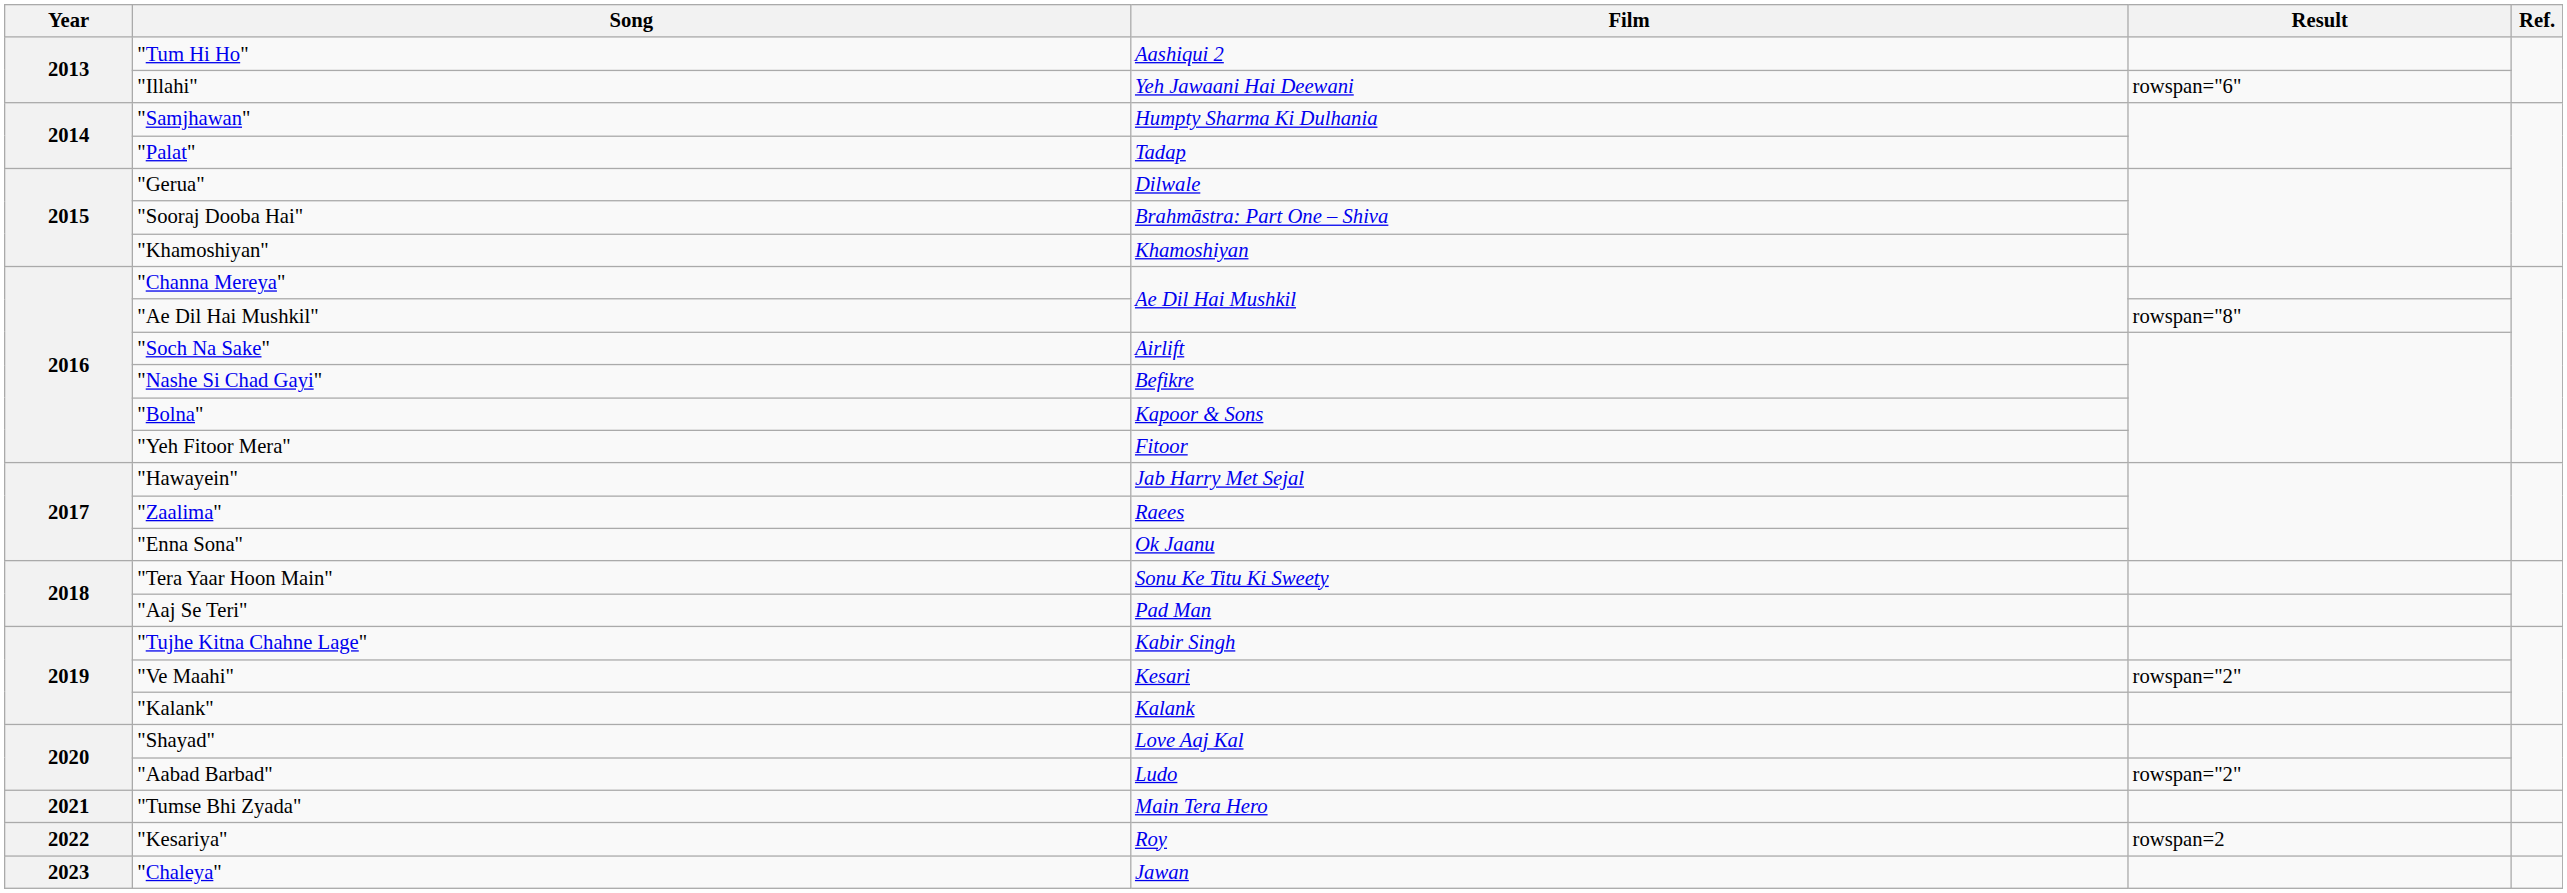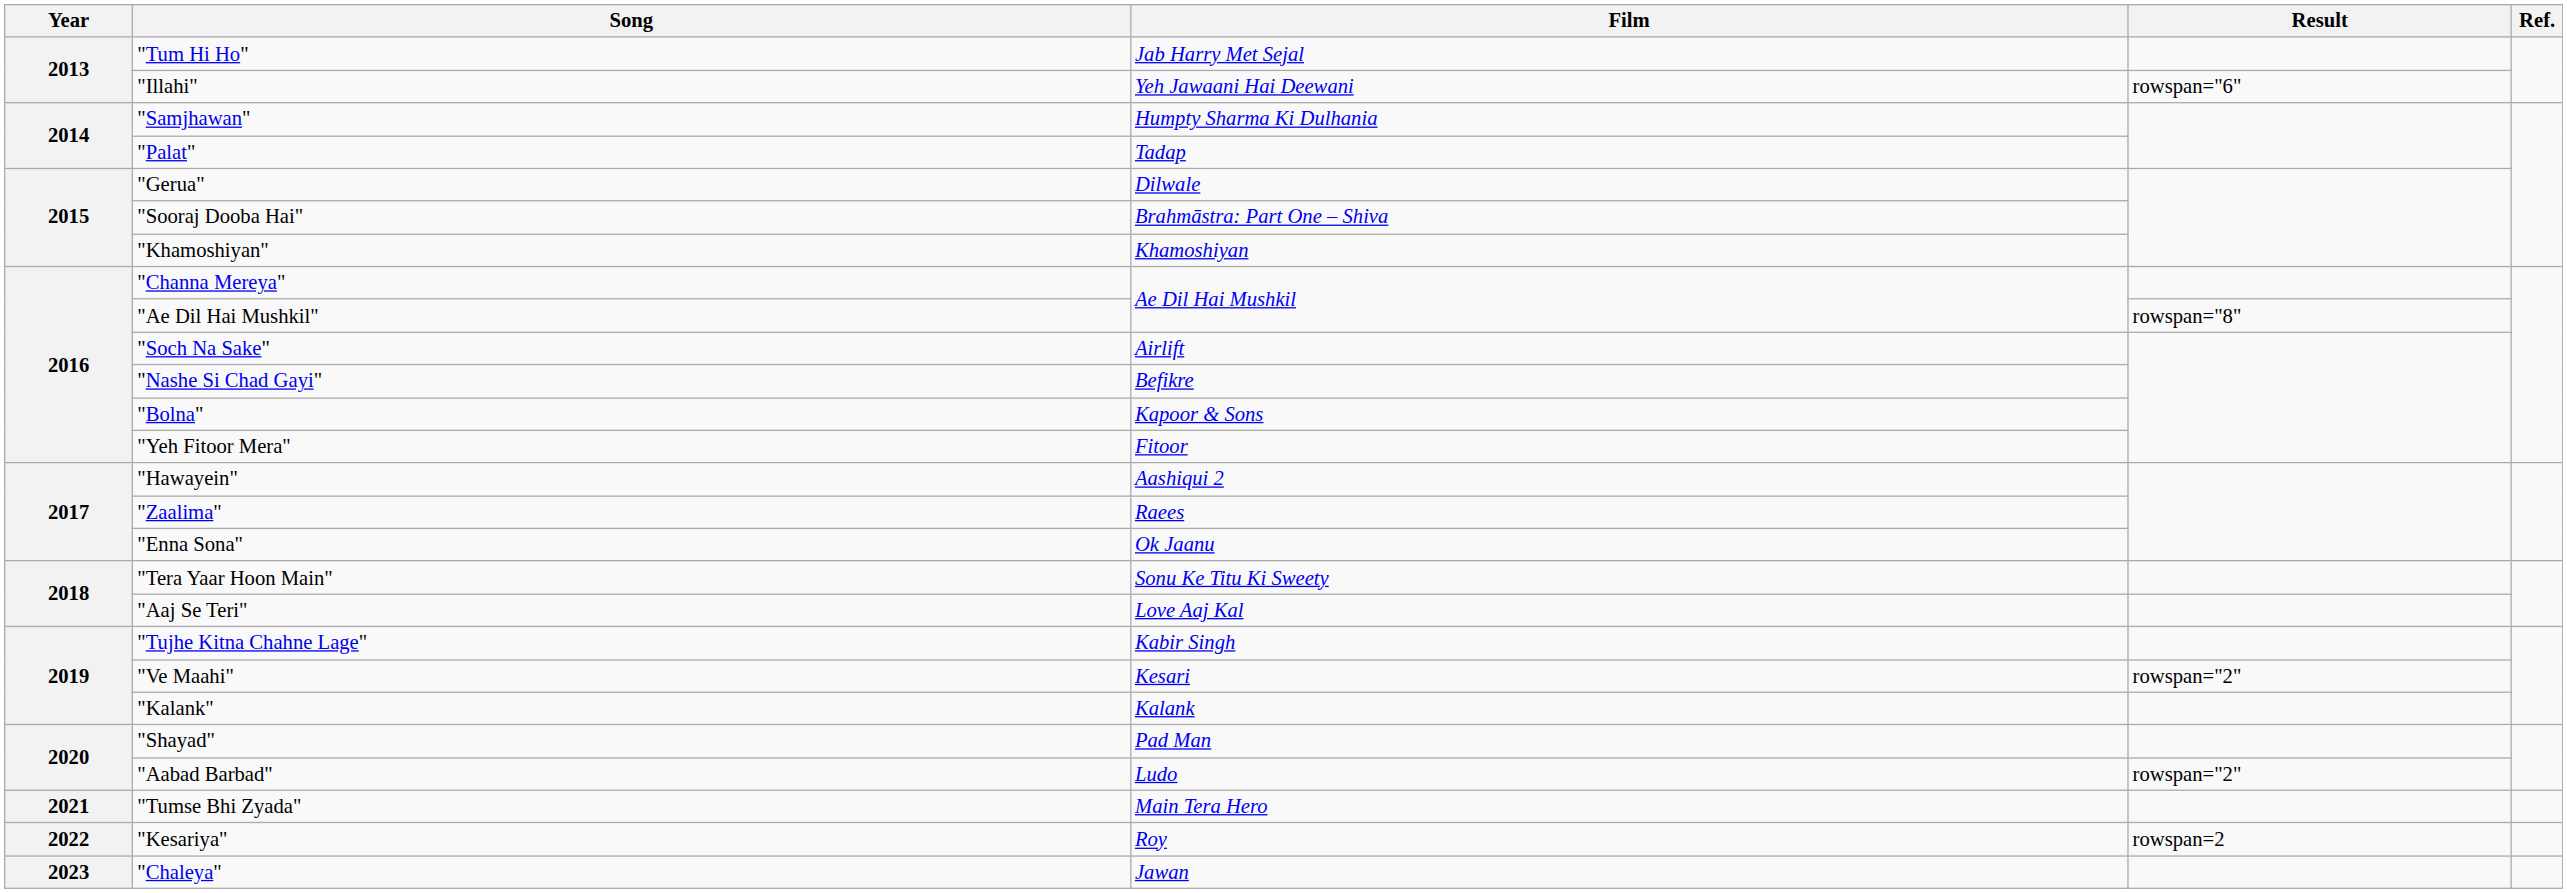"Tum Hi Ho" | Film: Aashiqui 2 -> Jab Harry Met Sejal
"Hawayein" | Film: Jab Harry Met Sejal -> Aashiqui 2
"Aaj Se Teri" | Film: Pad Man -> Love Aaj Kal
"Shayad" | Film: Love Aaj Kal -> Pad Man
